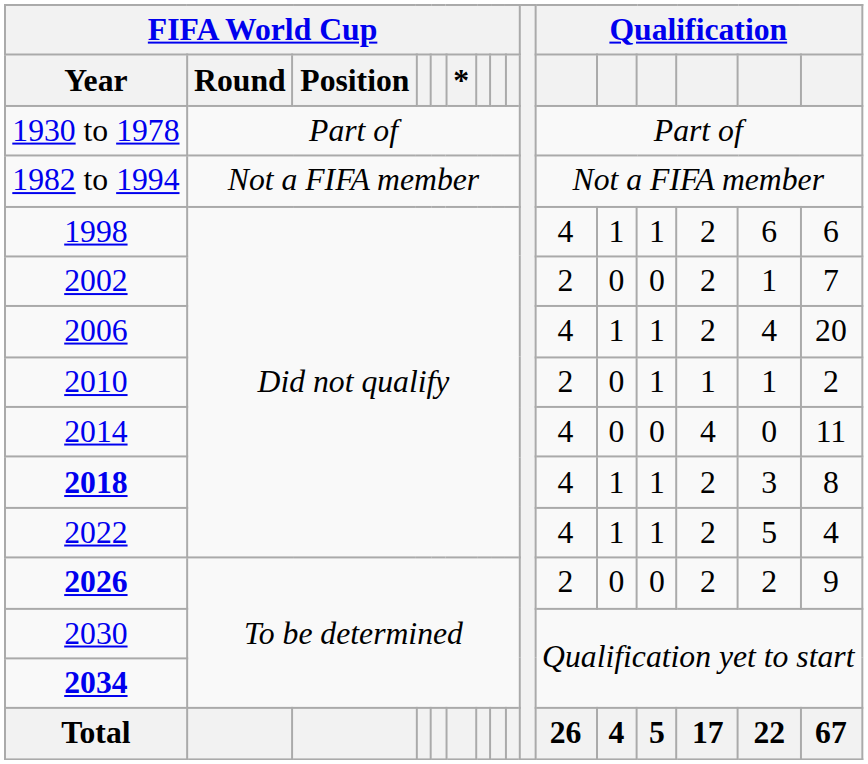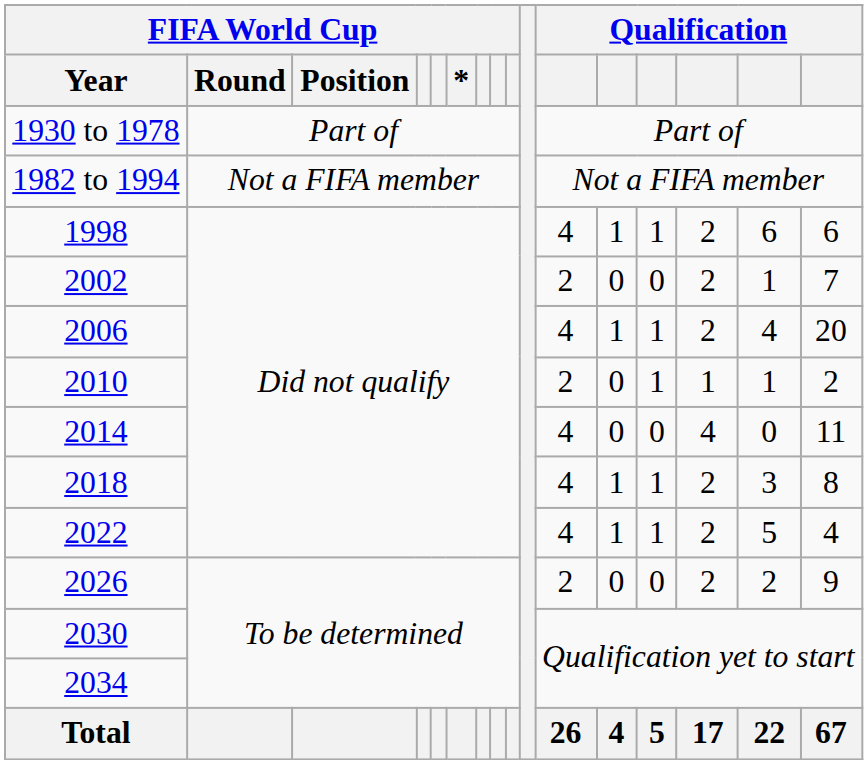2018 | FIFA World Cup / Year: bold -> normal
2026 | FIFA World Cup / Year: bold -> normal
2034 | FIFA World Cup / Year: bold -> normal
